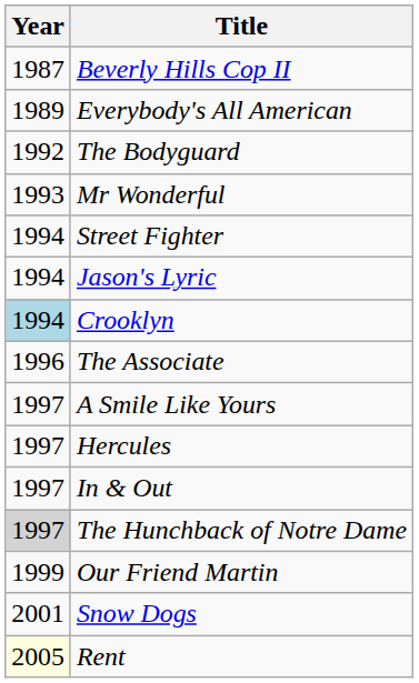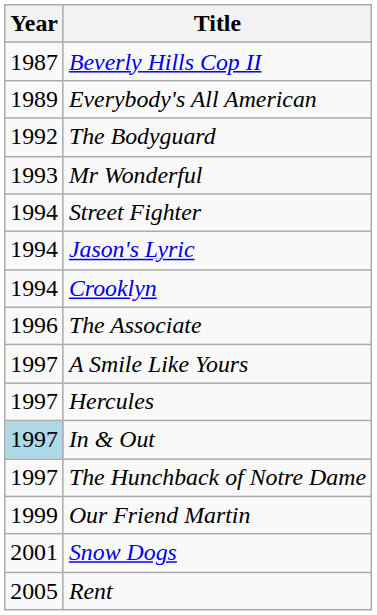Crooklyn | Year: lightblue background -> no background
In & Out | Year: no background -> lightblue background
The Hunchback of Notre Dame | Year: lightgrey background -> no background
Rent | Year: lightyellow background -> no background
